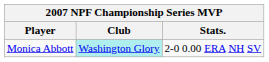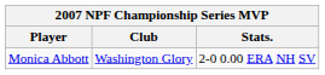Monica Abbott | Club: paleturquoise background -> no background
